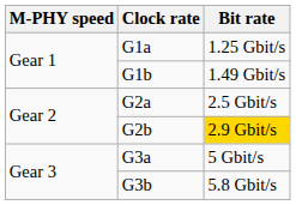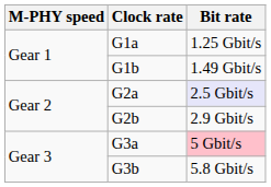G2a | Bit rate: no background -> lavender background
G2b | Bit rate: gold background -> no background
G3a | Bit rate: no background -> pink background
